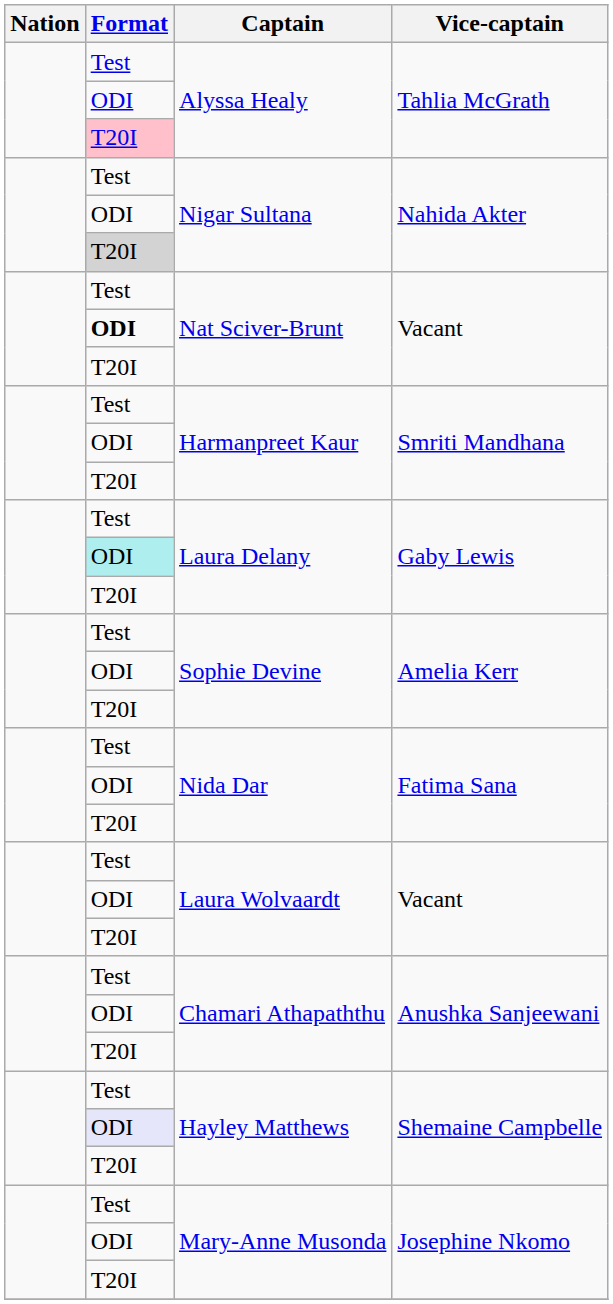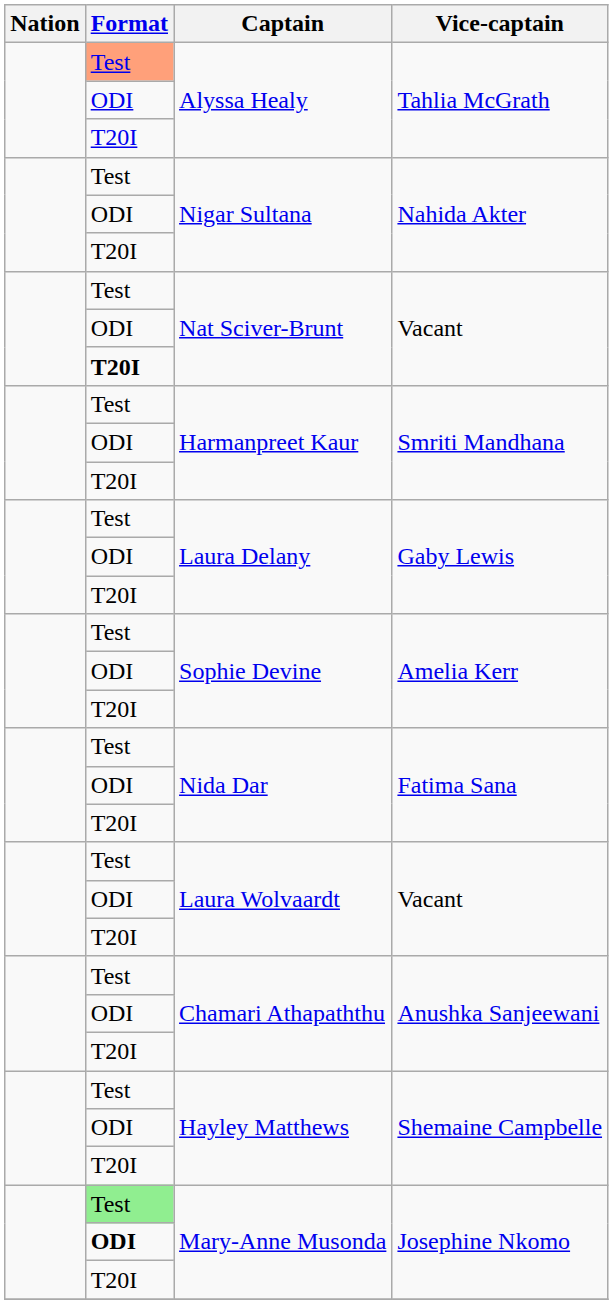Test / Alyssa Healy | Format: no background -> lightsalmon background
T20I / Alyssa Healy | Format: pink background -> no background
T20I / Nigar Sultana | Format: lightgrey background -> no background
ODI / Nat Sciver-Brunt | Format: bold -> normal
T20I / Nat Sciver-Brunt | Format: normal -> bold
ODI / Laura Delany | Format: paleturquoise background -> no background
ODI / Hayley Matthews | Format: lavender background -> no background
Test / Mary-Anne Musonda | Format: no background -> lightgreen background
ODI / Mary-Anne Musonda | Format: normal -> bold
